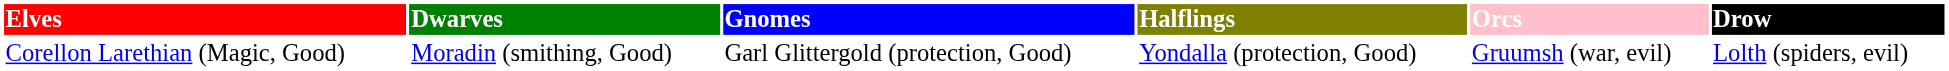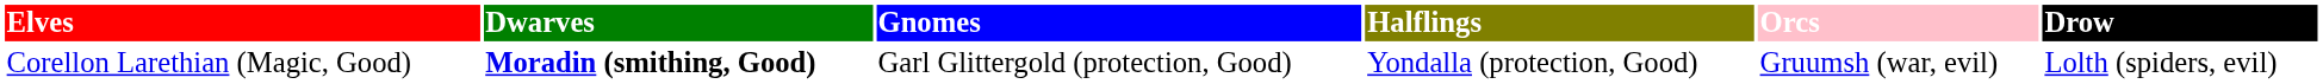Corellon Larethian (Magic, Good) | Dwarves: normal -> bold
